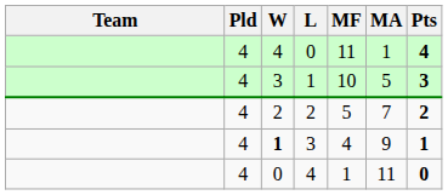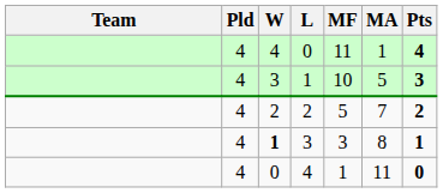row 5 | MF: 4 -> 3
row 5 | MA: 9 -> 8
